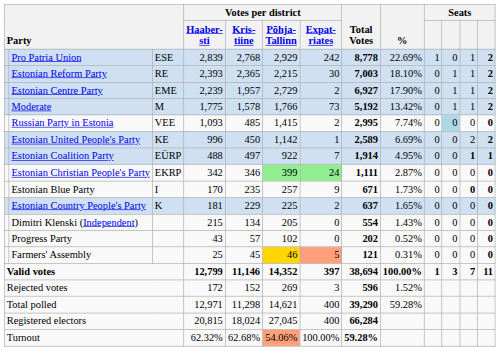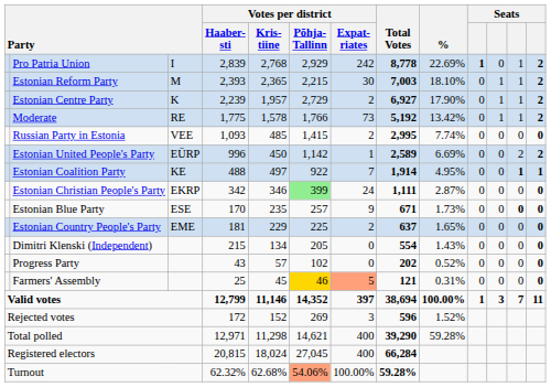Pro Patria Union | column 3: ESE -> I
Pro Patria Union | column 10: normal -> bold
Estonian Reform Party | column 3: RE -> M
Estonian Centre Party | column 3: EME -> K
Moderate | column 3: M -> RE
Russian Party in Estonia | column 11: lightblue background -> no background
Estonian United People's Party | column 3: KE -> EÜRP
Estonian Coalition Party | column 3: EÜRP -> KE
Estonian Christian People's Party | Votes per district / Expat- riates: lightgreen background -> no background
Estonian Blue Party | column 3: I -> ESE
Estonian Country People's Party | column 3: K -> EME
